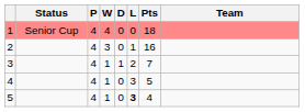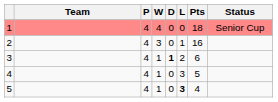columns swapped: Team <-> Status
row 4 | D: normal -> bold
row 4 | Pts: 7 -> 6
